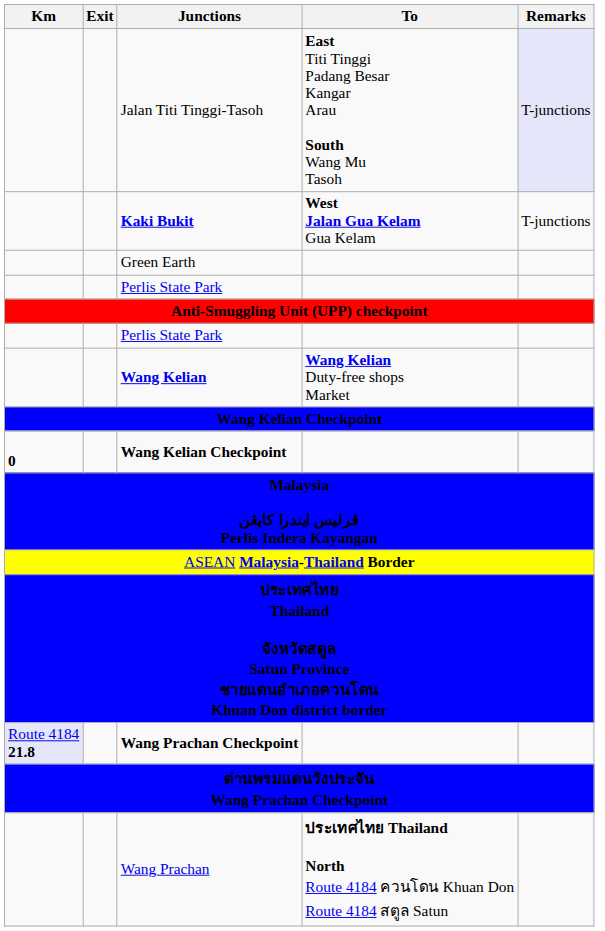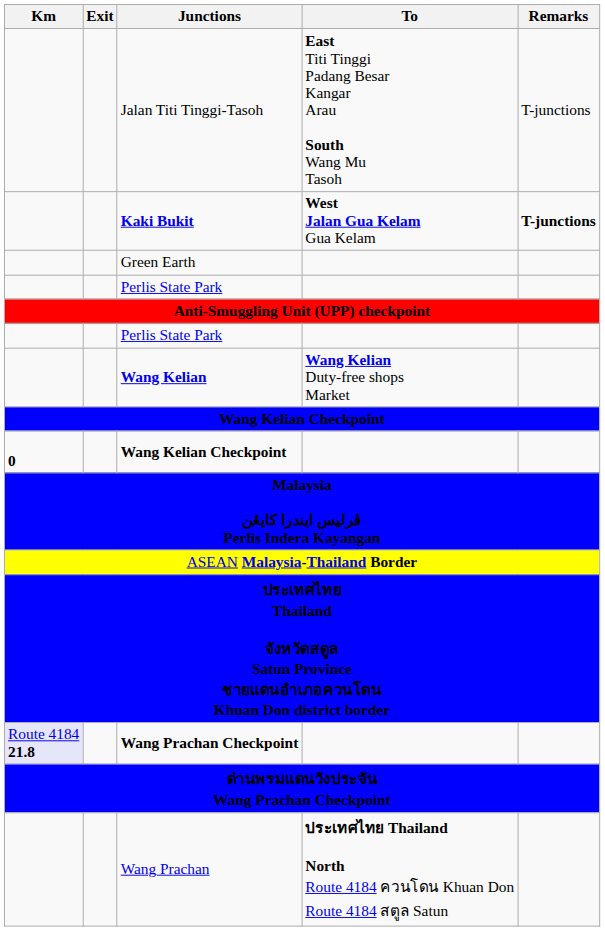Jalan Titi Tinggi-Tasoh | Remarks: lavender background -> no background
Kaki Bukit | Remarks: normal -> bold
